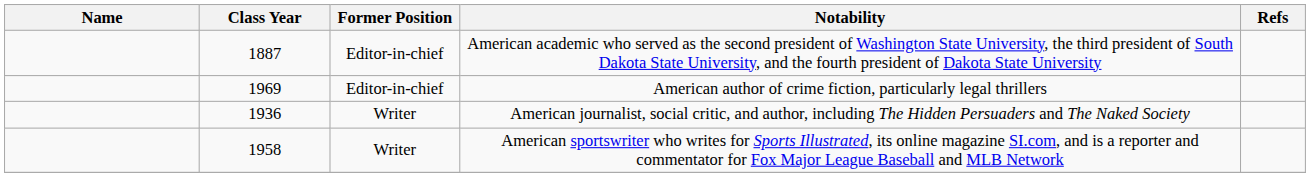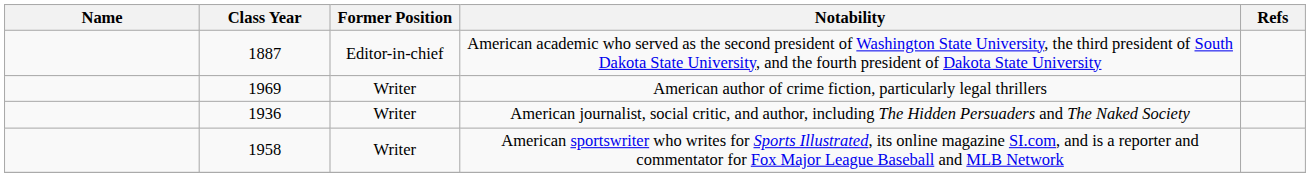row 3 | Former Position: Editor-in-chief -> Writer
